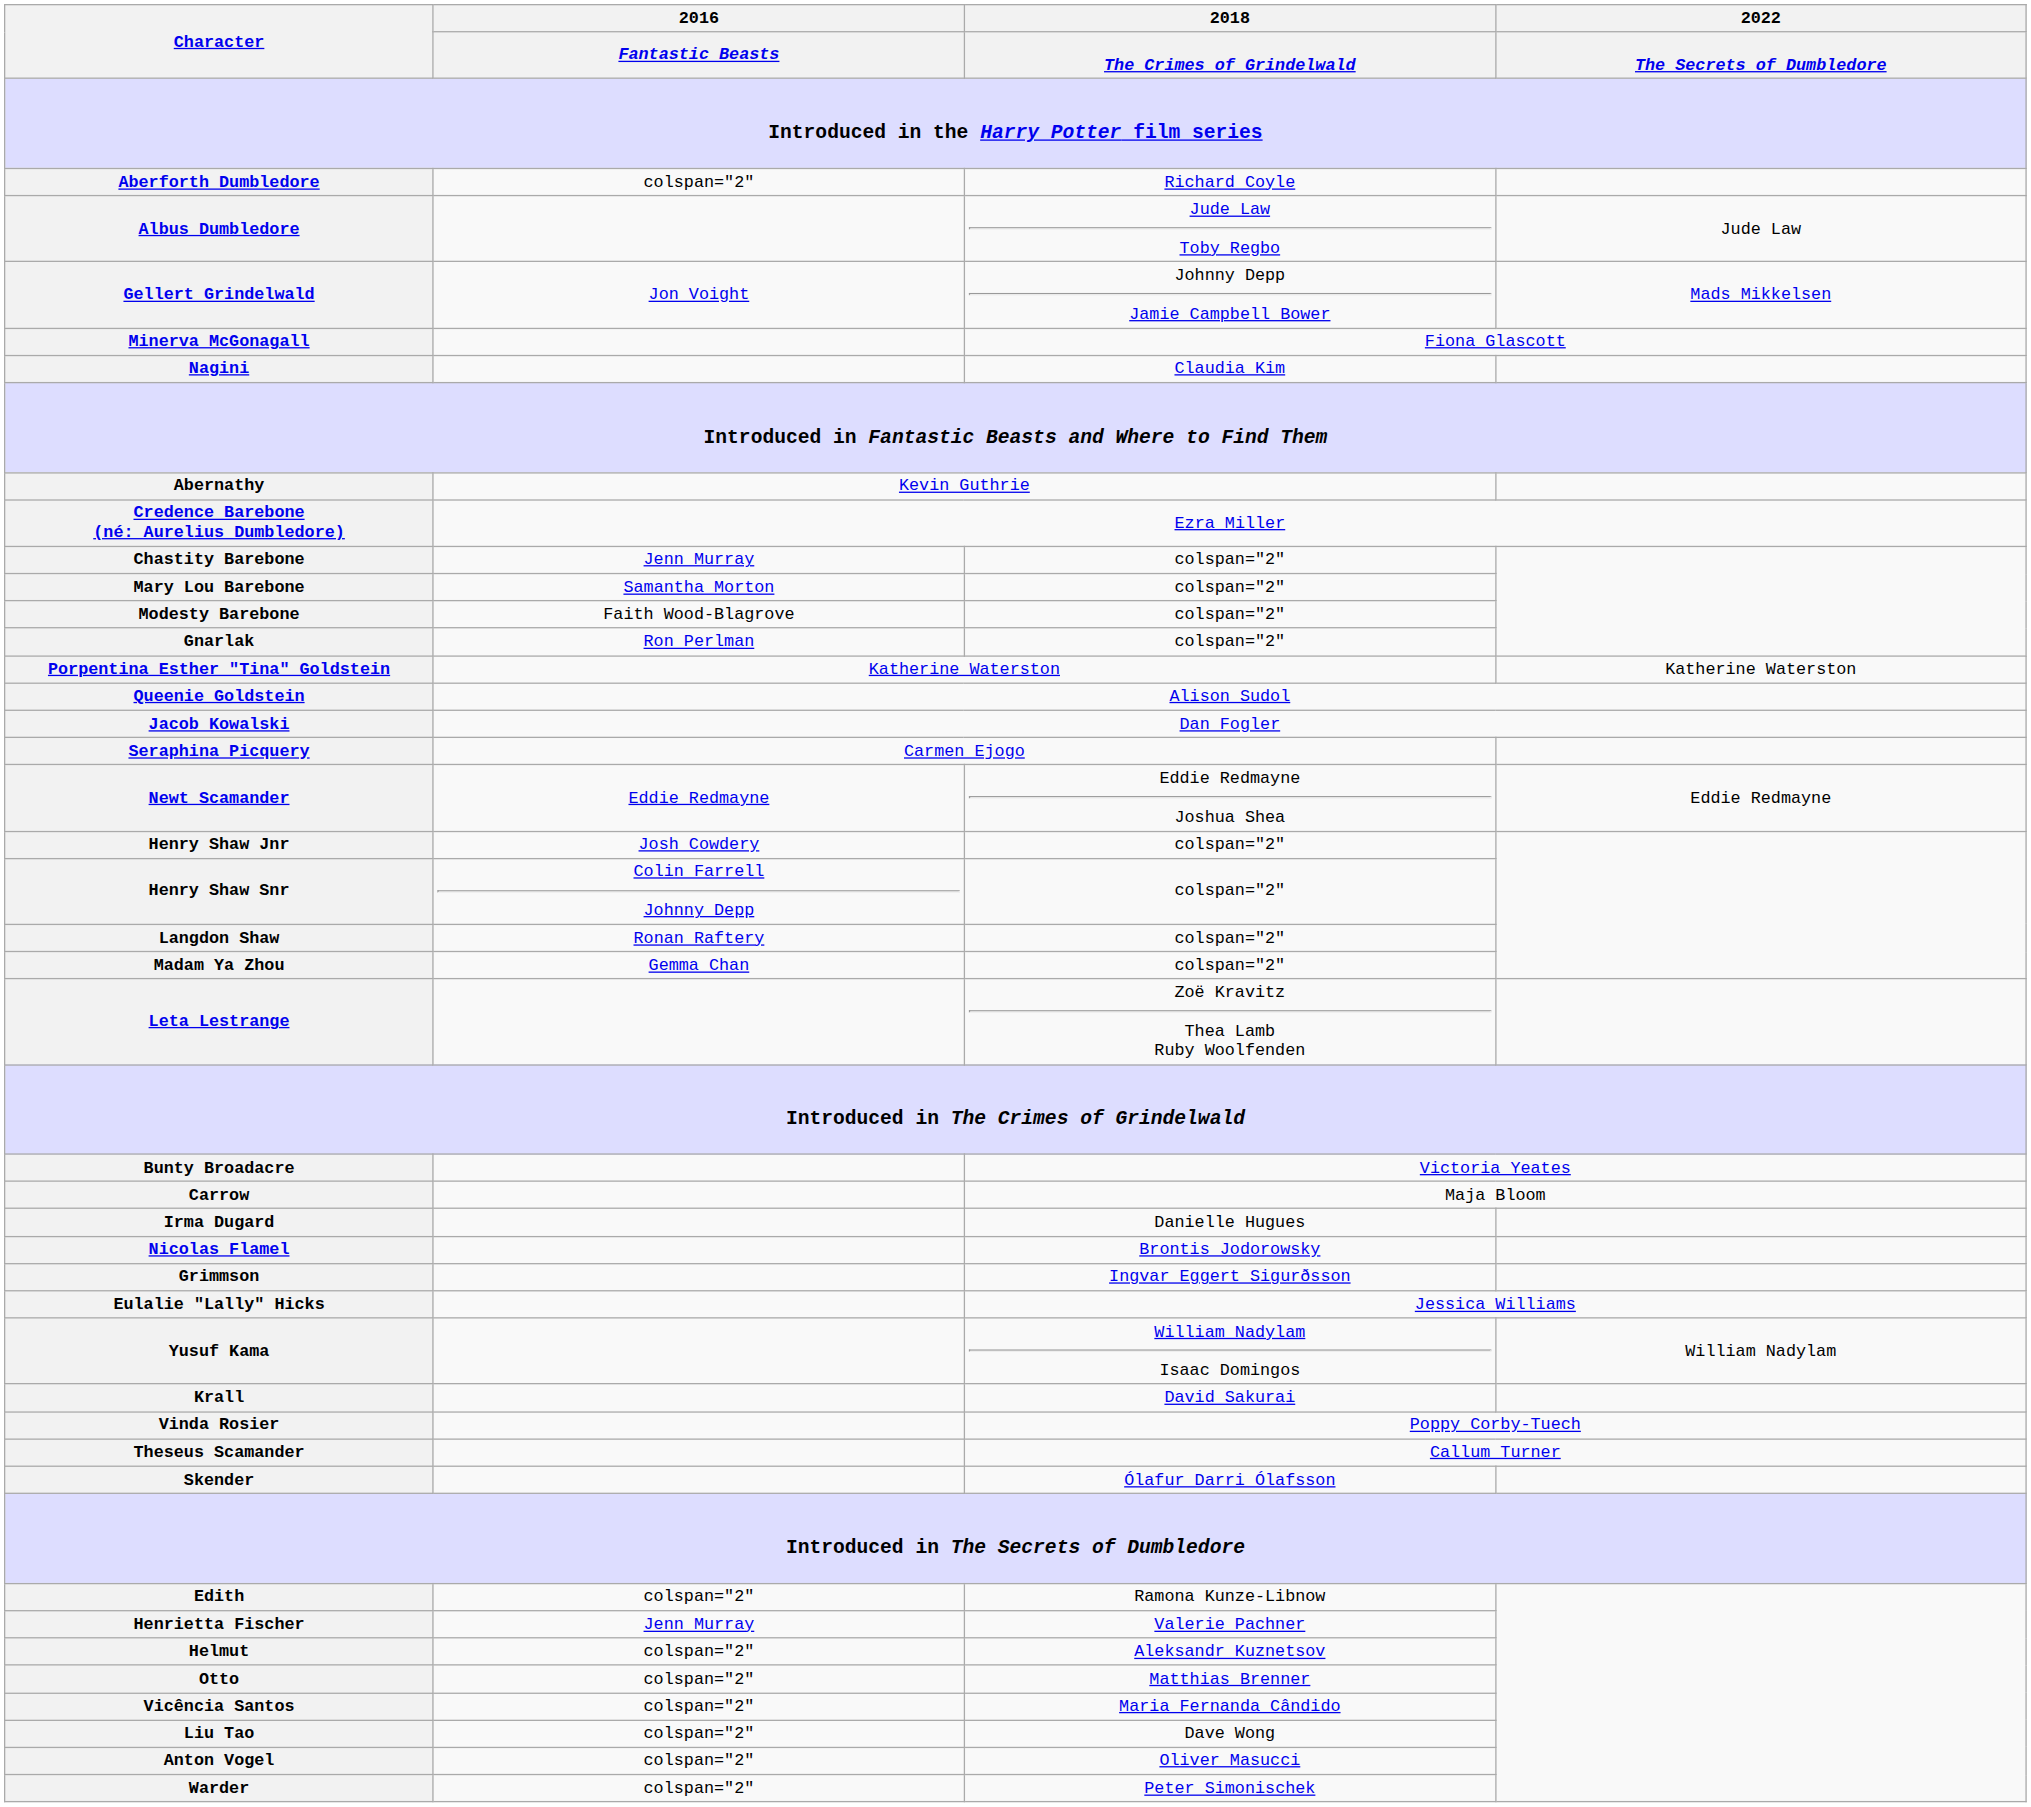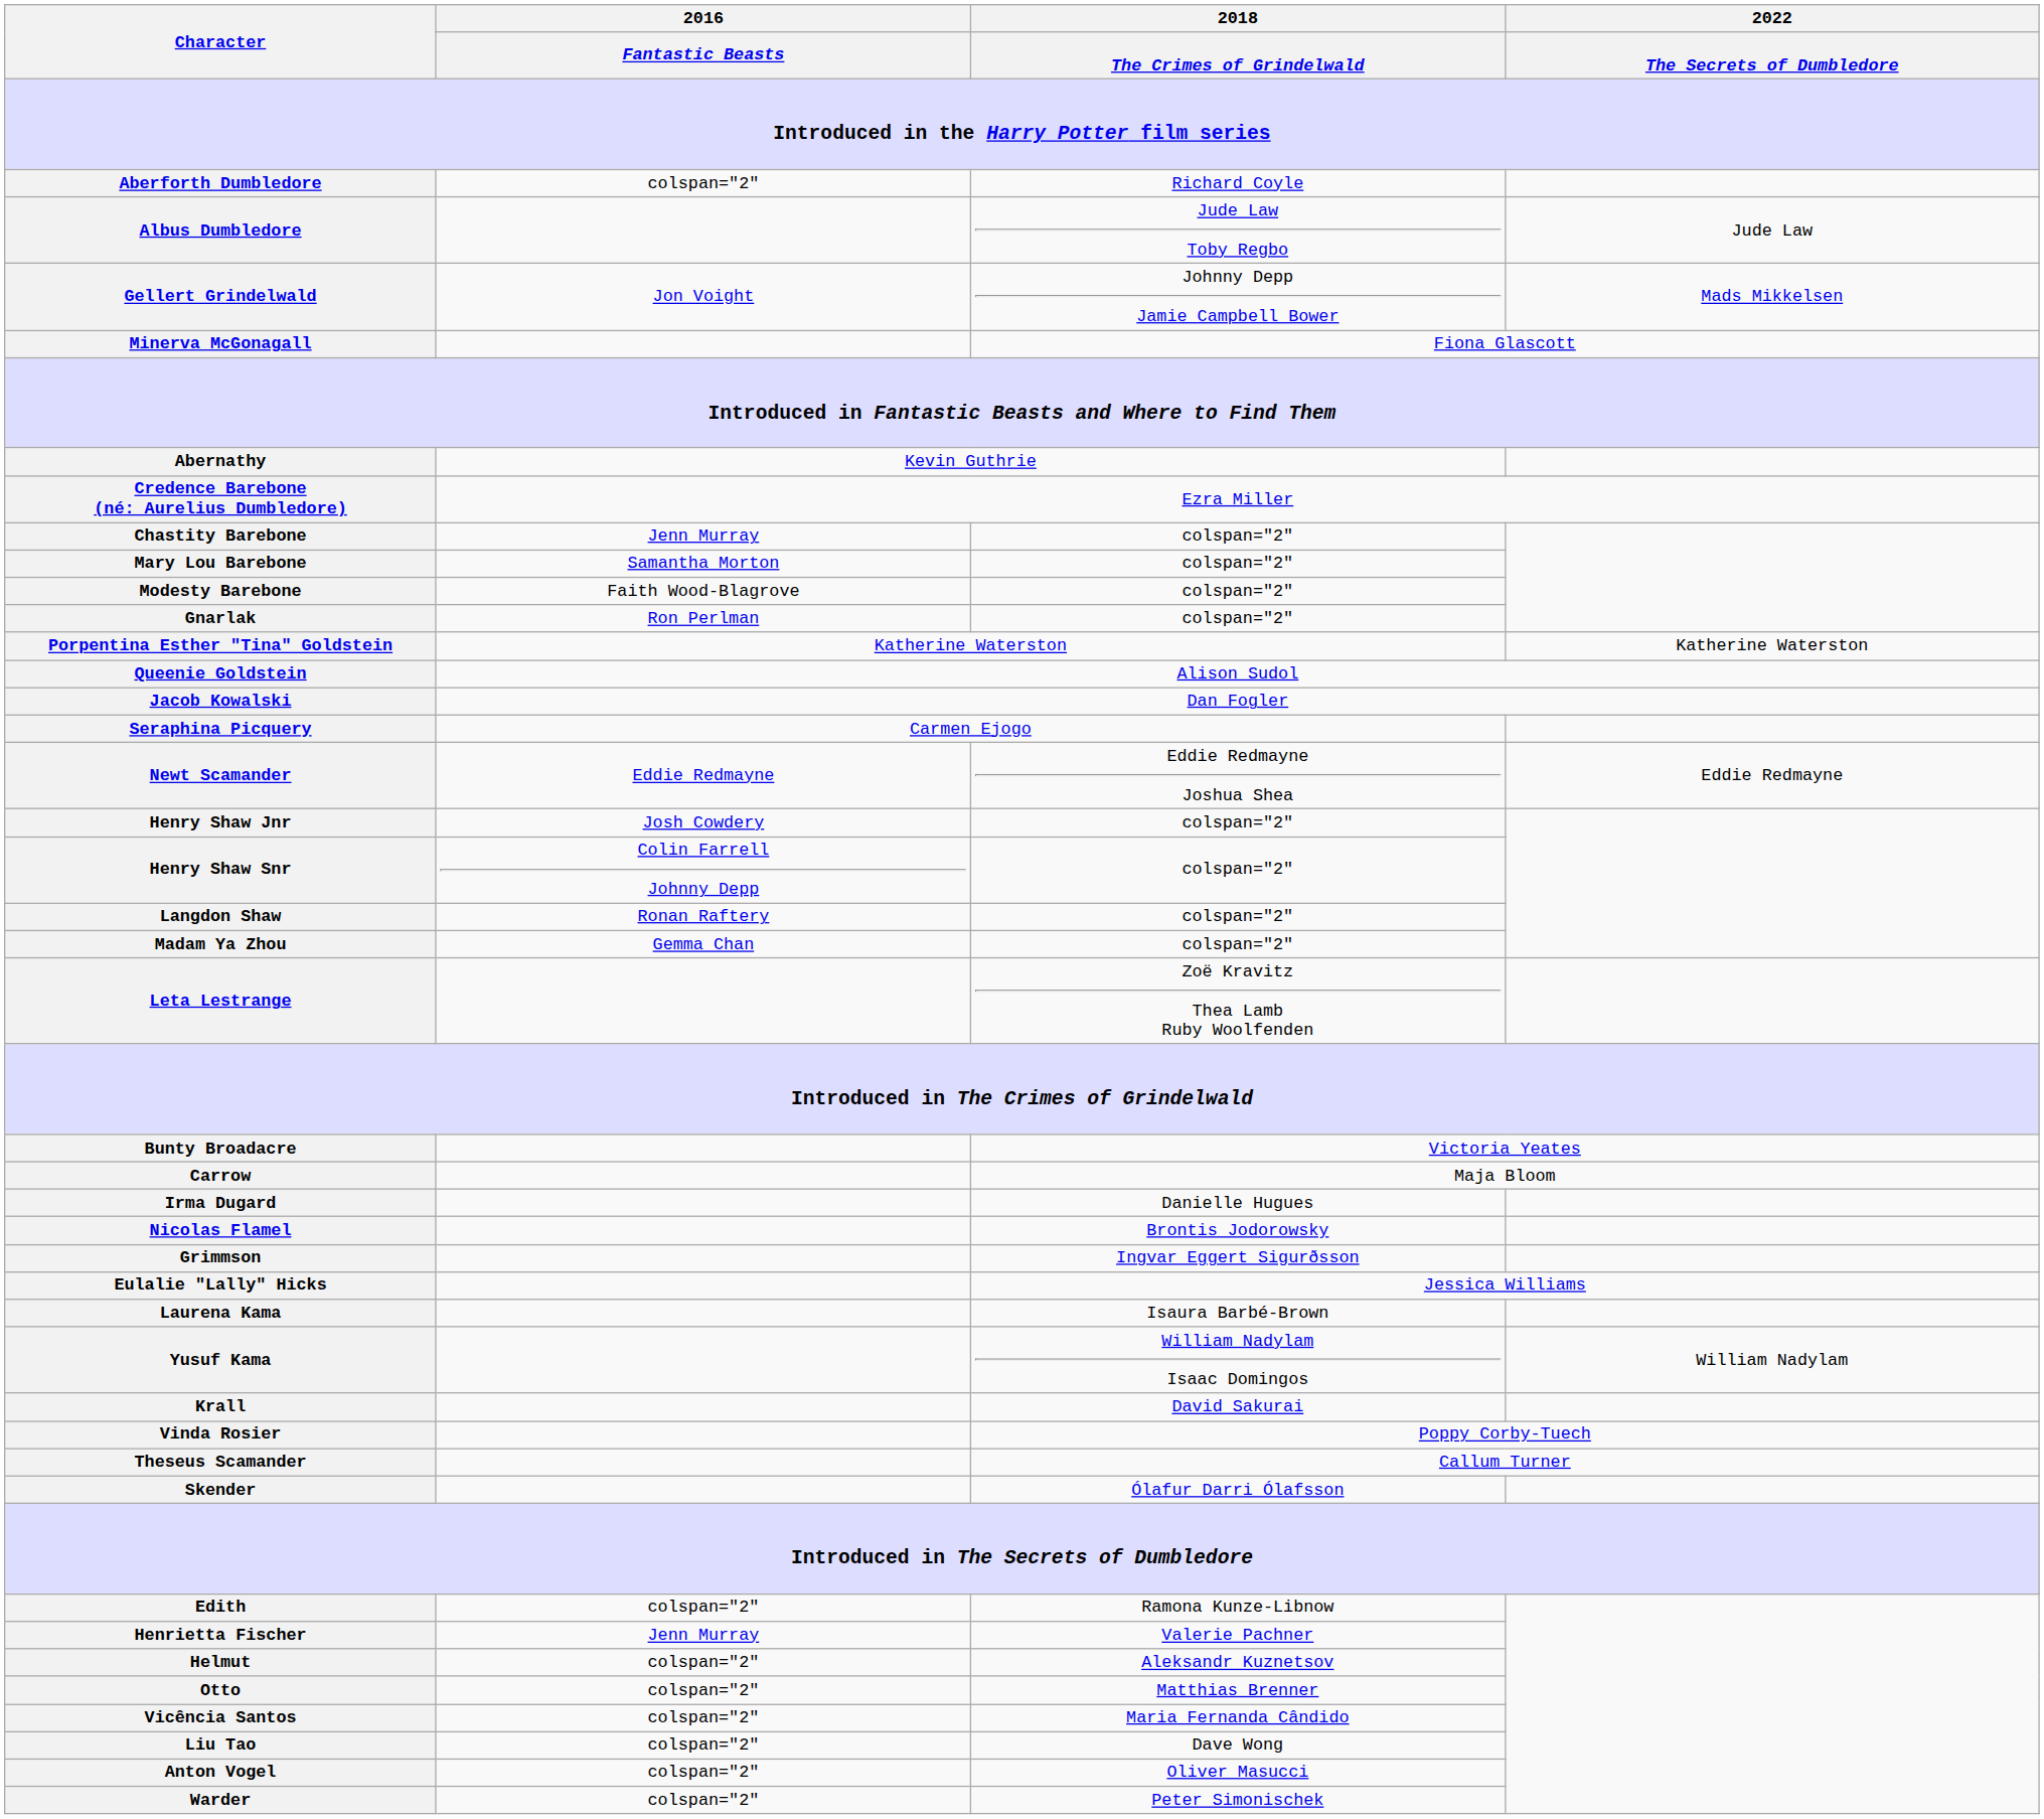- row: Nagini | Claudia Kim
+ row: Laurena Kama | Isaura Barbé-Brown
